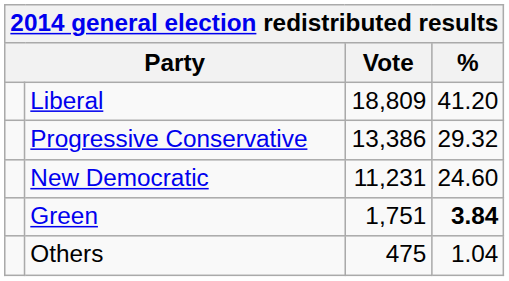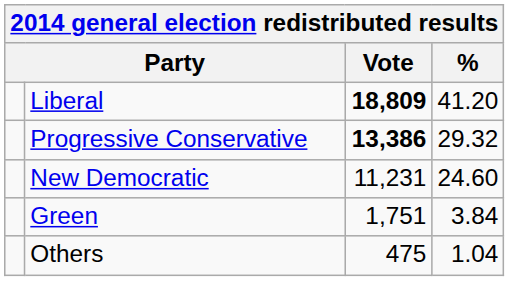Liberal | Vote: normal -> bold
Progressive Conservative | Vote: normal -> bold
Green | %: bold -> normal
